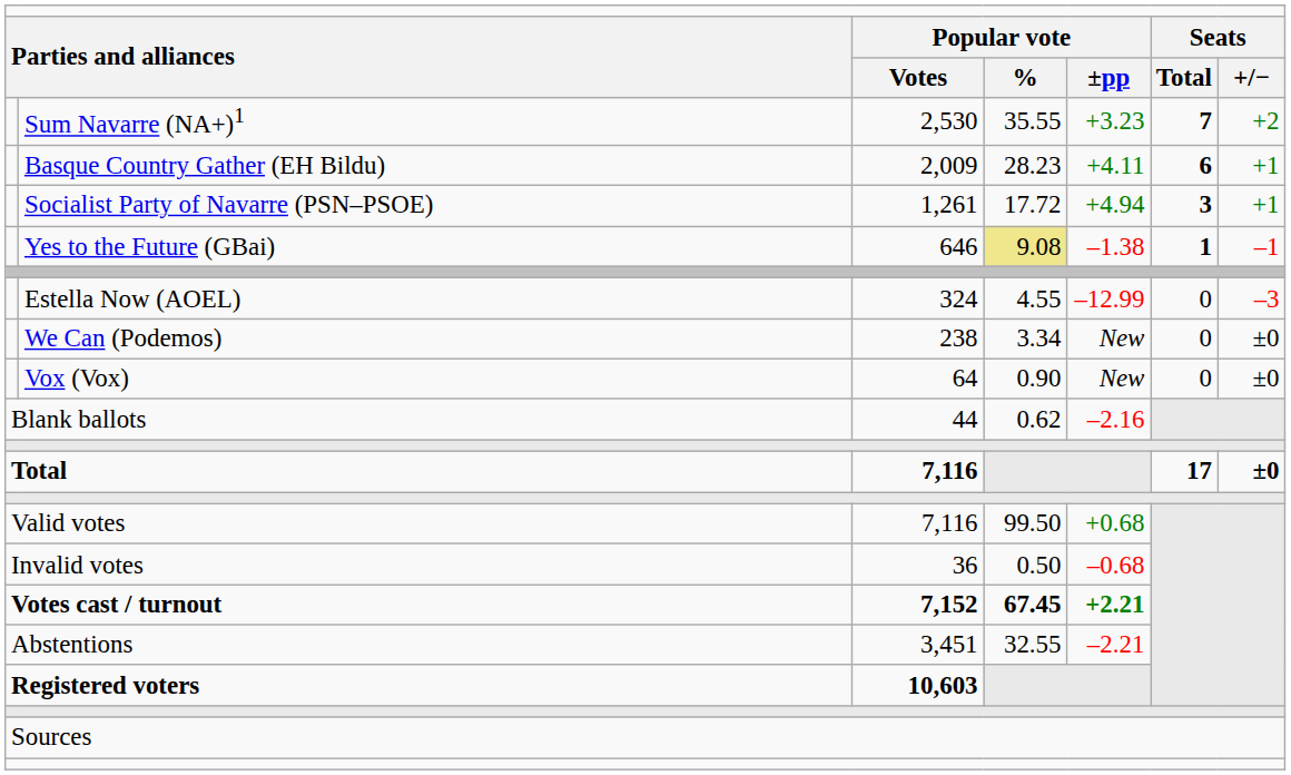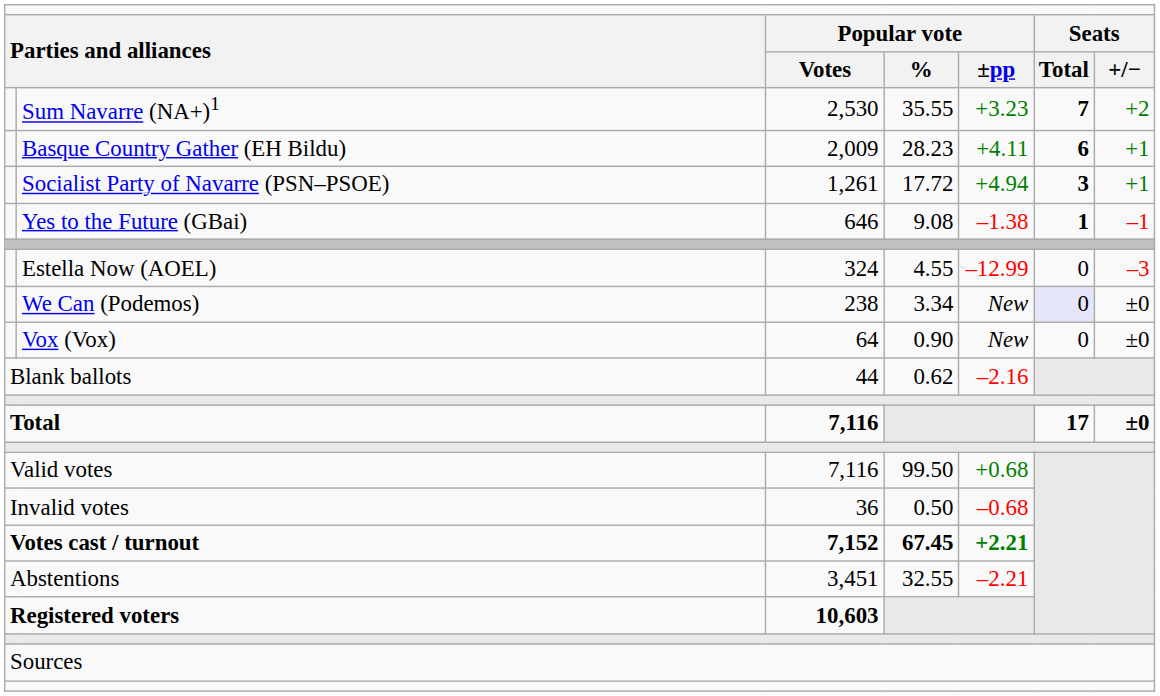Yes to the Future (GBai) | column 4: khaki background -> no background
We Can (Podemos) | column 6: no background -> lavender background
